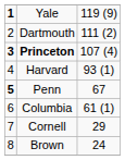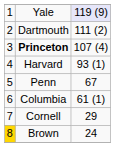Yale | column 1: bold -> normal
Yale | column 3: no background -> lavender background
Princeton | column 1: bold -> normal
Penn | column 1: bold -> normal
Brown | column 1: no background -> gold background
